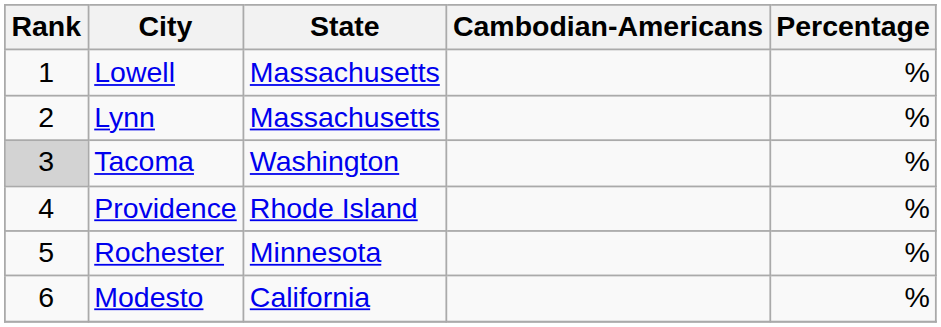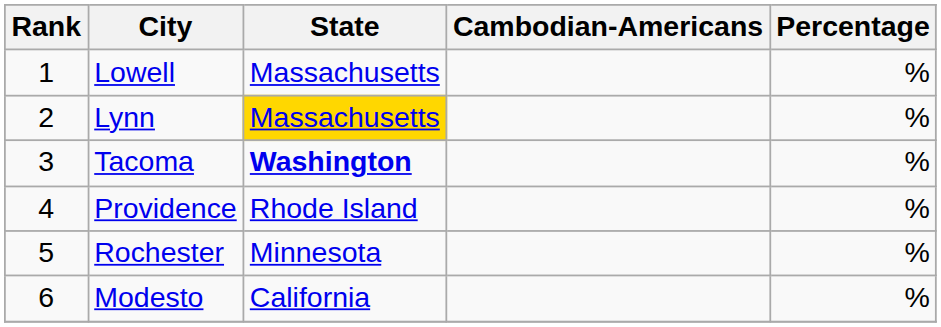Lynn | State: no background -> gold background
Tacoma | Rank: lightgrey background -> no background
Tacoma | State: normal -> bold
